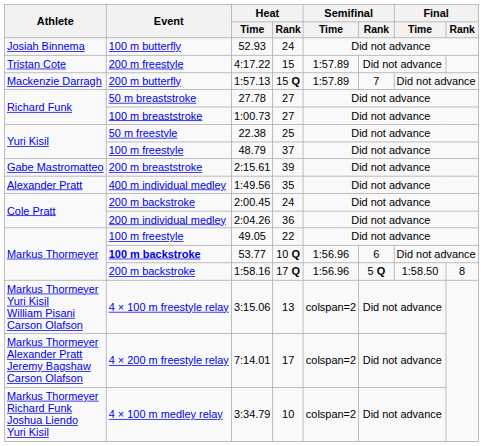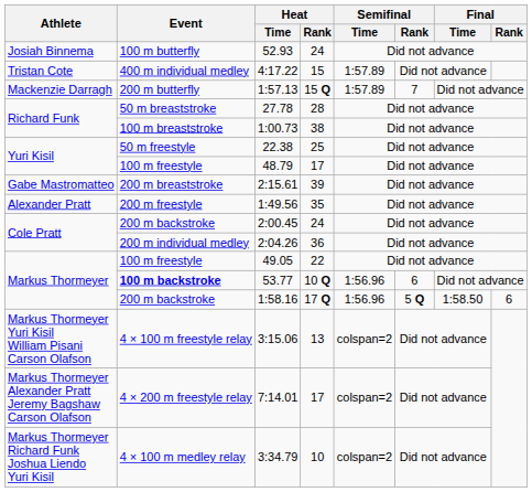4:17.22 | Event: 200 m freestyle -> 400 m individual medley
27.78 | Heat / Rank: 27 -> 28
1:00.73 | Heat / Rank: 27 -> 38
48.79 | Heat / Rank: 37 -> 17
1:49.56 | Event: 400 m individual medley -> 200 m freestyle
1:58.16 | Final / Rank: 8 -> 6
